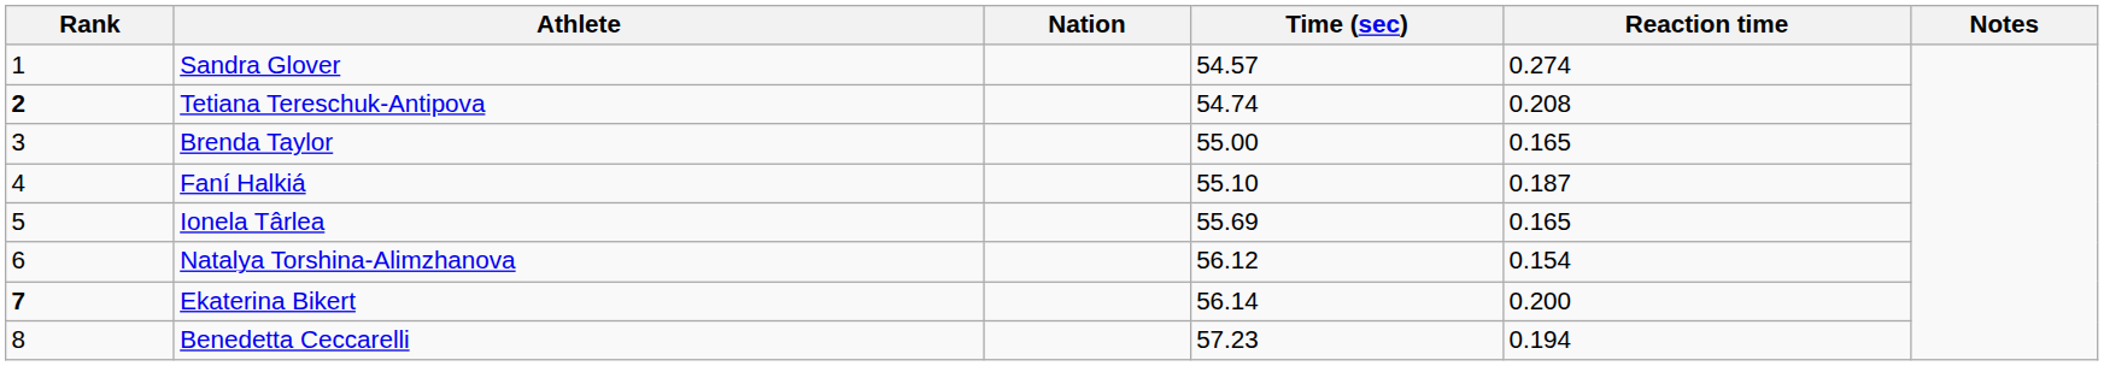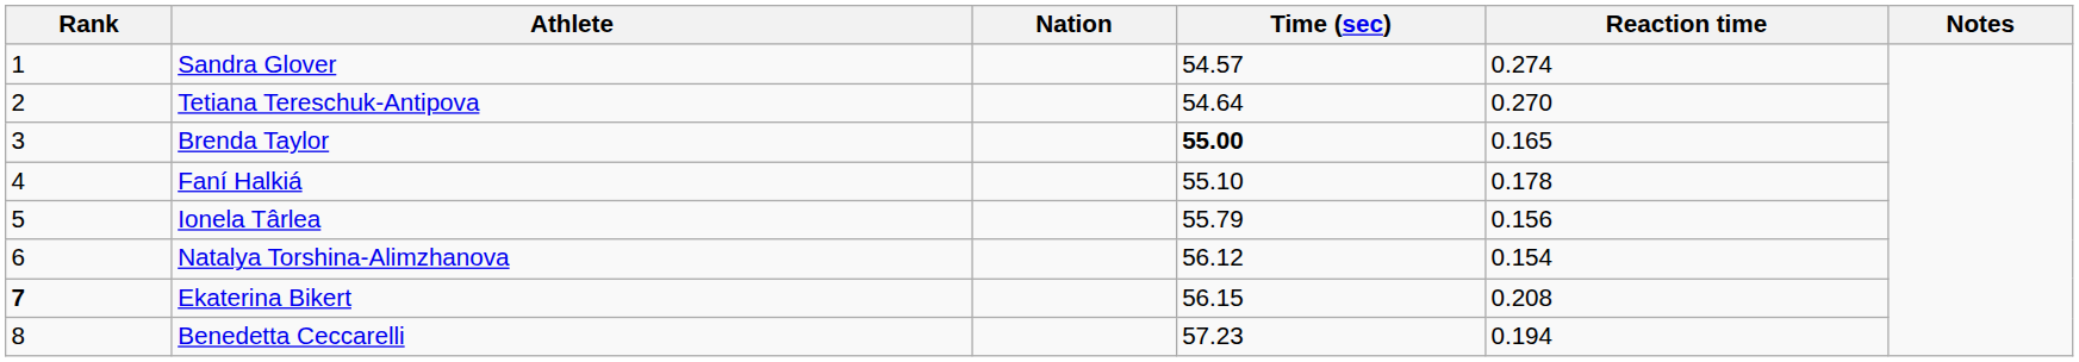Tetiana Tereschuk-Antipova | Rank: bold -> normal
Tetiana Tereschuk-Antipova | Time (sec): 54.74 -> 54.64
Tetiana Tereschuk-Antipova | Reaction time: 0.208 -> 0.270
Brenda Taylor | Time (sec): normal -> bold
Faní Halkiá | Reaction time: 0.187 -> 0.178
Ionela Târlea | Time (sec): 55.69 -> 55.79
Ionela Târlea | Reaction time: 0.165 -> 0.156
Ekaterina Bikert | Time (sec): 56.14 -> 56.15
Ekaterina Bikert | Reaction time: 0.200 -> 0.208
